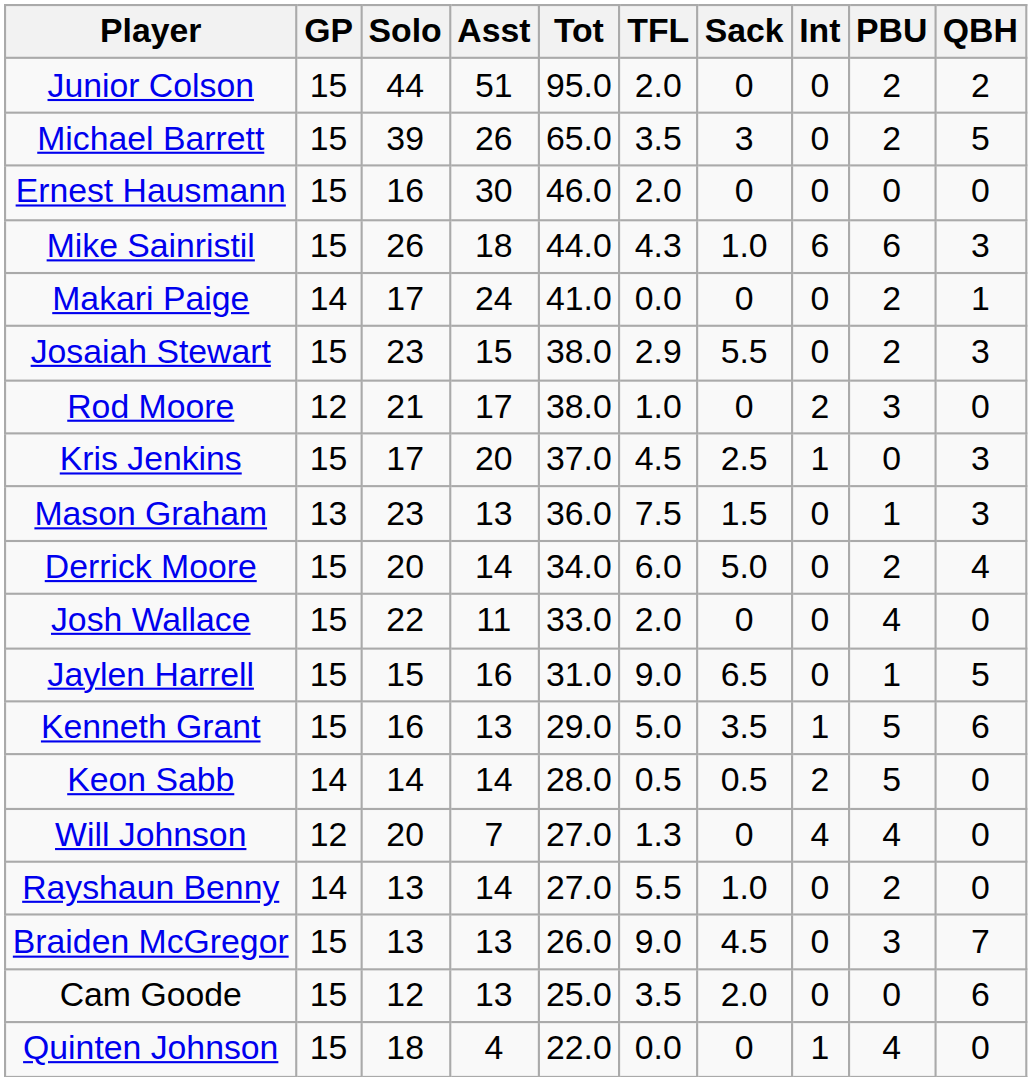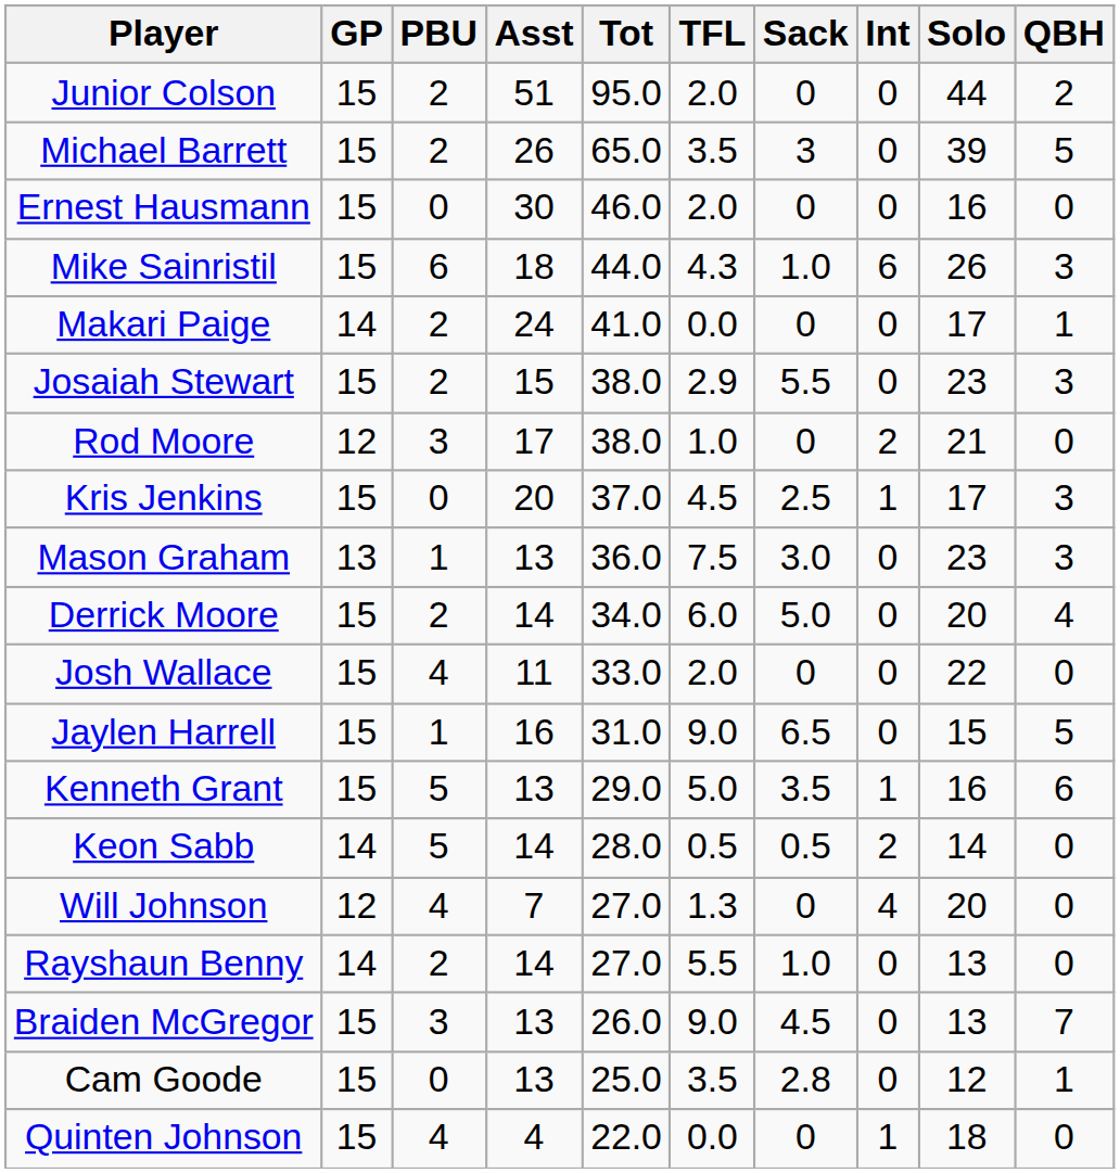columns swapped: Solo <-> PBU
Mason Graham | Sack: 1.5 -> 3.0
Cam Goode | Sack: 2.0 -> 2.8
Cam Goode | QBH: 6 -> 1
